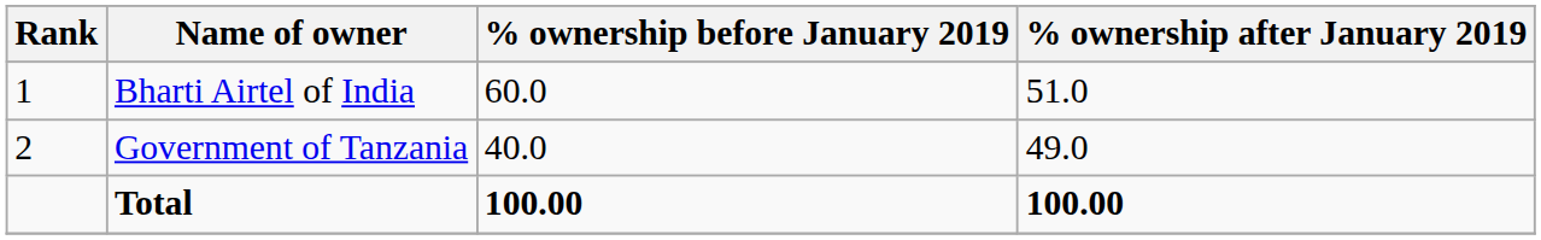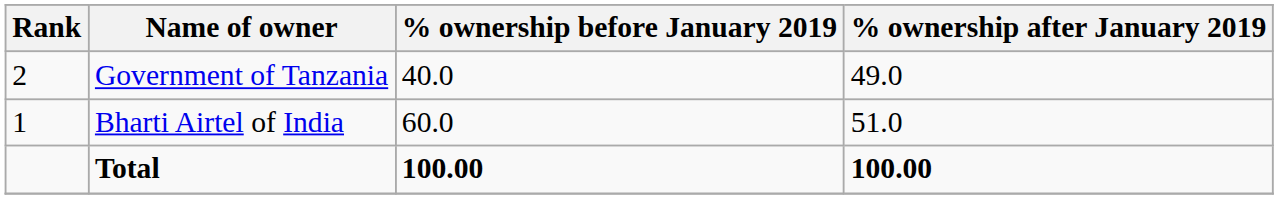rows swapped: Bharti Airtel of India <-> Government of Tanzania
